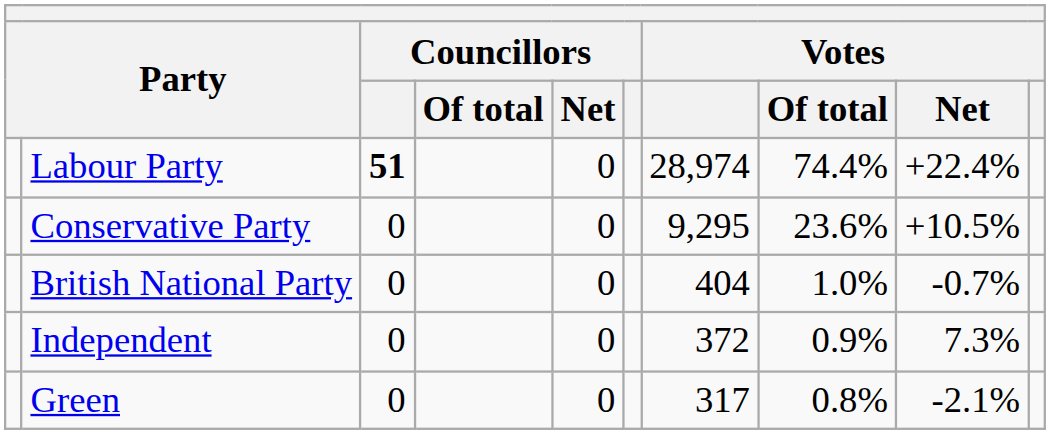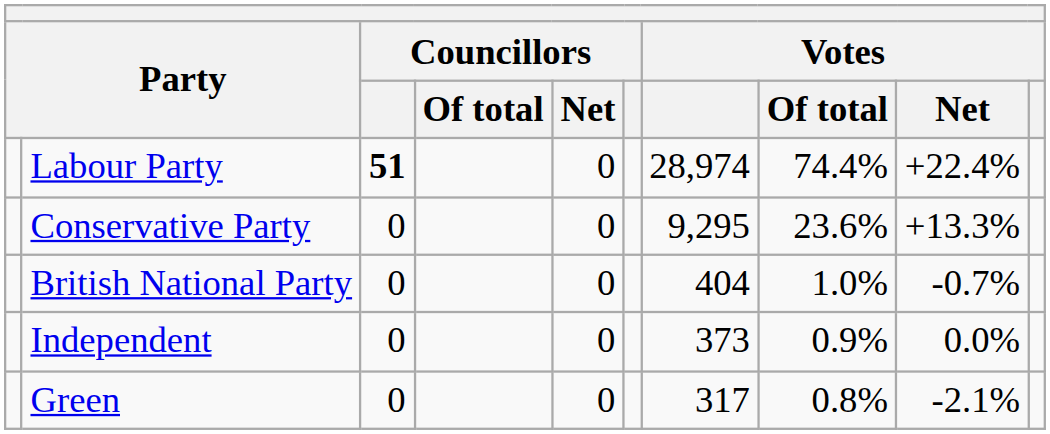Conservative Party | Votes / Net: +10.5% -> +13.3%
Independent | column 7: 372 -> 373
Independent | Votes / Net: 7.3% -> 0.0%
